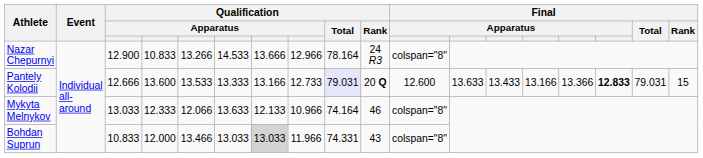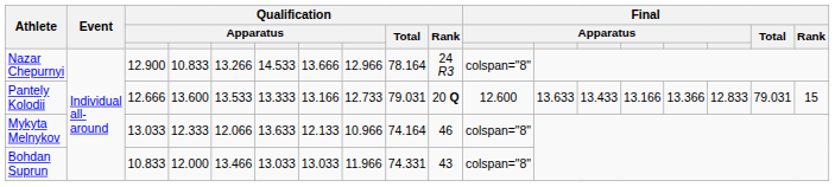row 5 | Qualification / Total: lavender background -> no background
row 5 | column 16: bold -> normal
row 7 | column 7: lightgrey background -> no background
